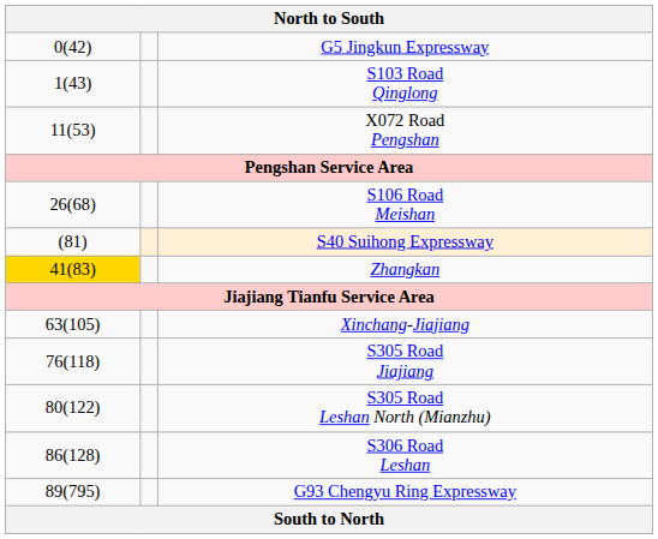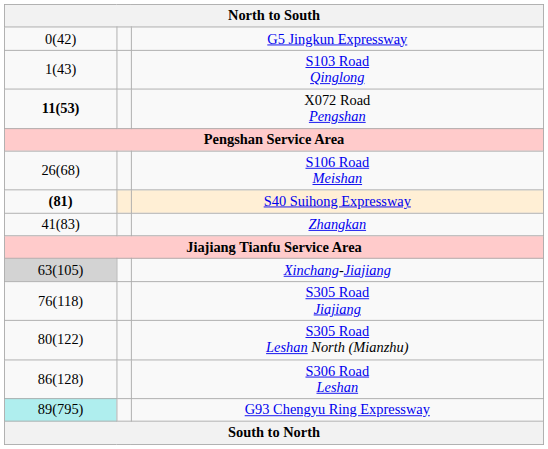X072 Road Pengshan | column 1: normal -> bold
S40 Suihong Expressway | column 1: normal -> bold
Zhangkan | column 1: gold background -> no background
Xinchang-Jiajiang | column 1: no background -> lightgrey background
G93 Chengyu Ring Expressway | column 1: no background -> paleturquoise background
